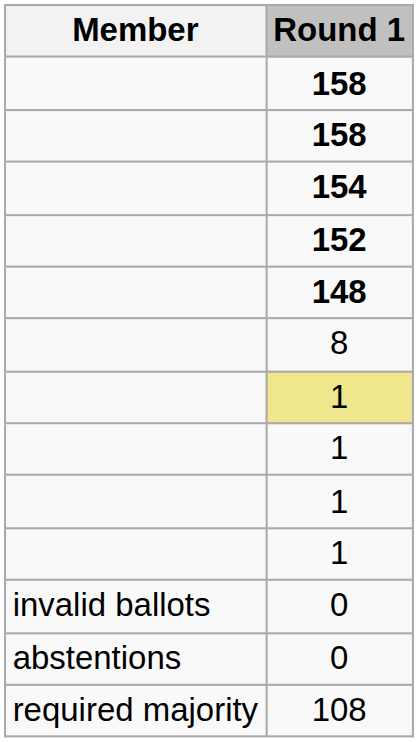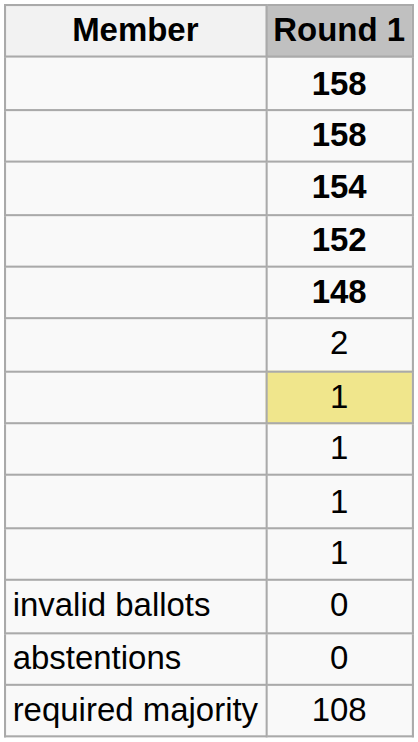row 7 | Round 1: 8 -> 2
